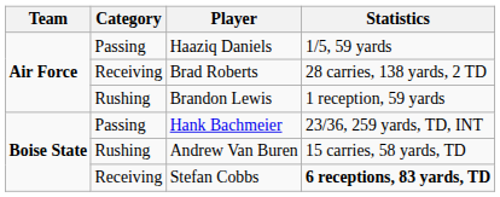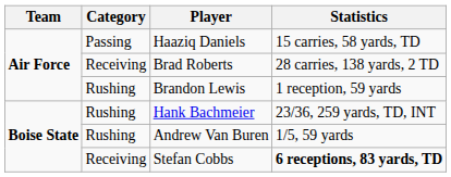Haaziq Daniels | Statistics: 1/5, 59 yards -> 15 carries, 58 yards, TD
Hank Bachmeier | Category: Passing -> Rushing
Andrew Van Buren | Statistics: 15 carries, 58 yards, TD -> 1/5, 59 yards
